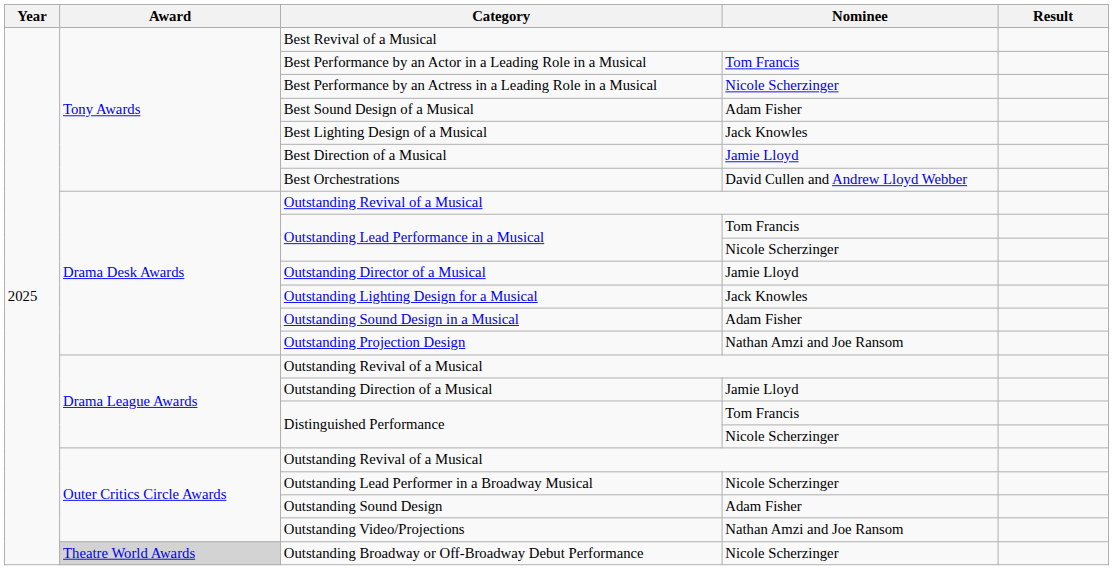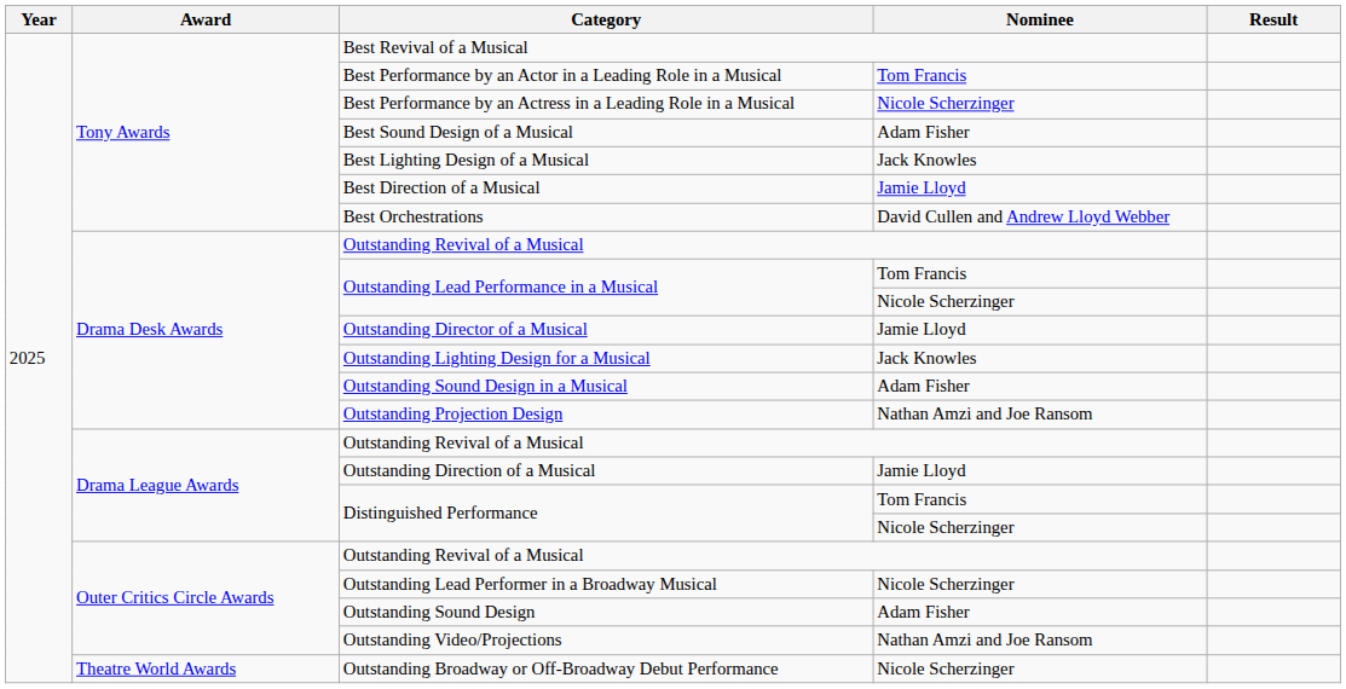Outstanding Broadway or Off-Broadway Debut Performance | Award: lightgrey background -> no background
